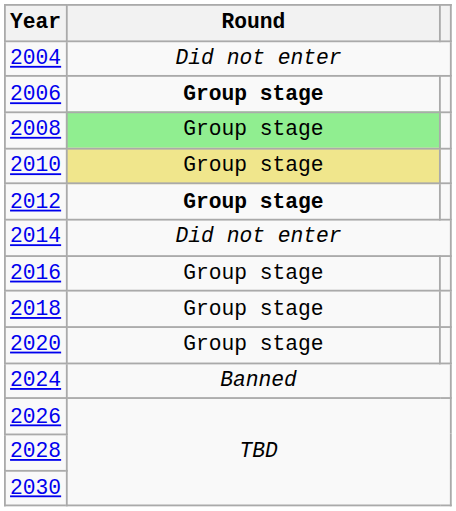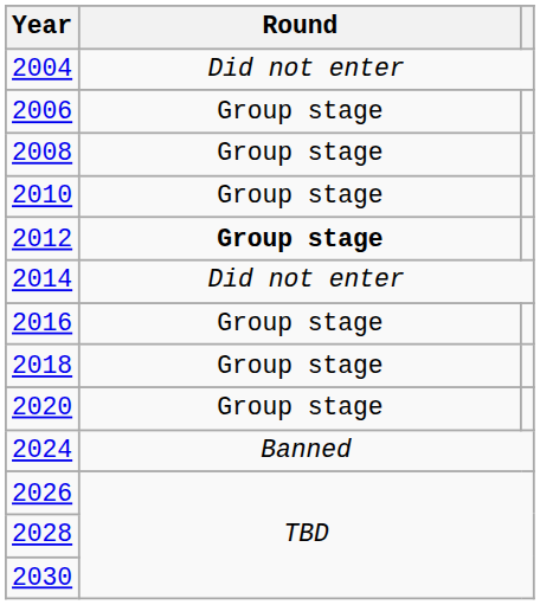2006 | Round: bold -> normal
2008 | Round: lightgreen background -> no background
2010 | Round: khaki background -> no background
